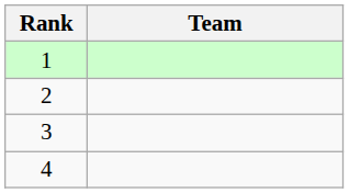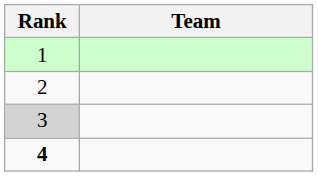3 | Rank: no background -> lightgrey background
4 | Rank: normal -> bold
